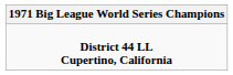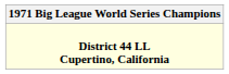row 2 | column 1: no background -> lightyellow background
